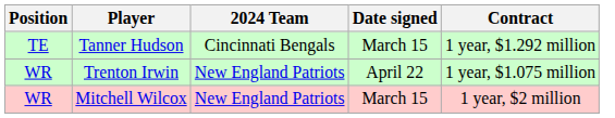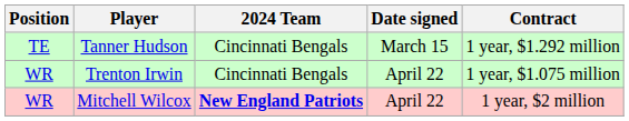Trenton Irwin | 2024 Team: New England Patriots -> Cincinnati Bengals
Mitchell Wilcox | 2024 Team: normal -> bold
Mitchell Wilcox | Date signed: March 15 -> April 22
